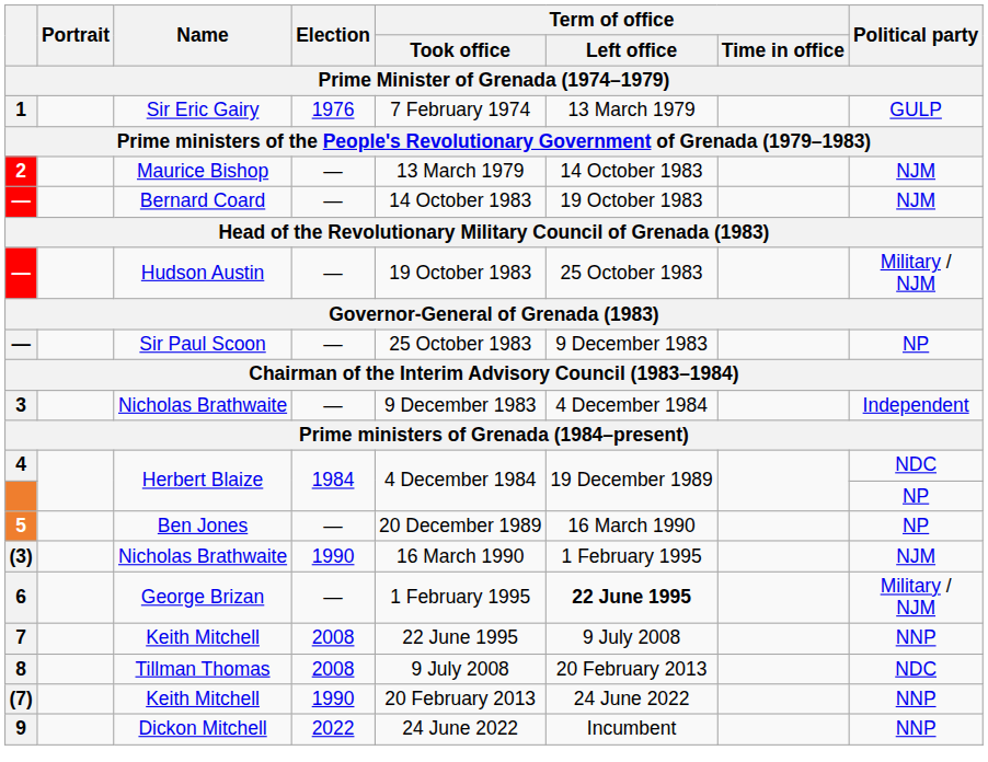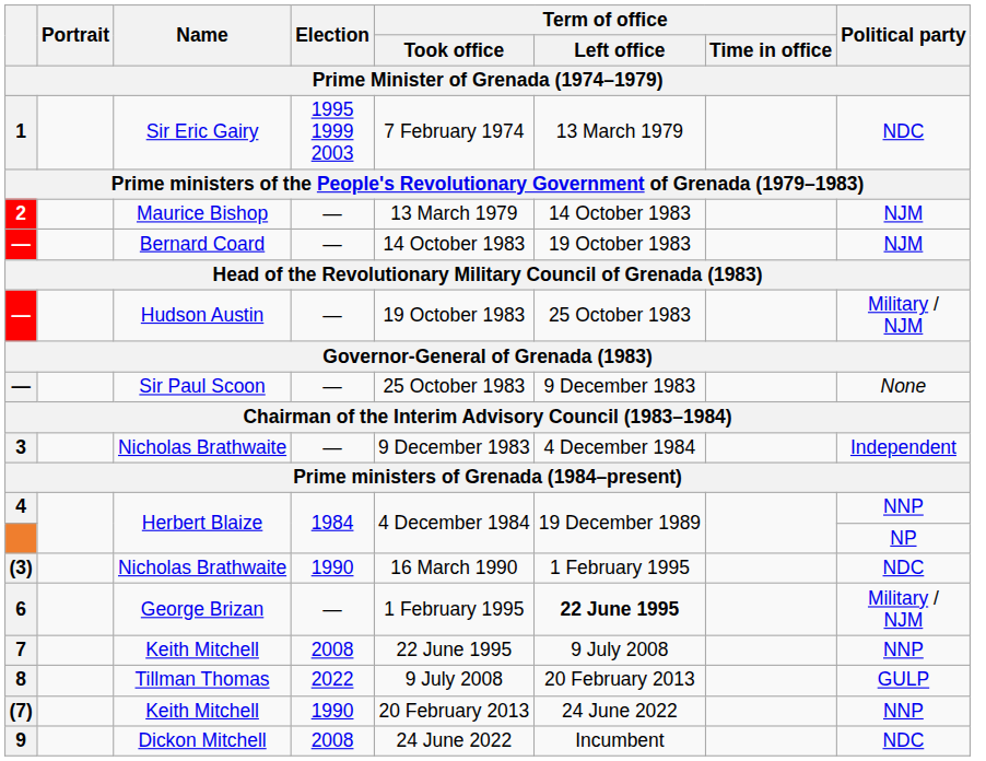1 | Election: 1976 -> 1995 1999 2003
1 | Political party: GULP -> NDC
— / Sir Paul Scoon | Political party: NP -> None
4 | Political party: NDC -> NNP
- row: 5 | Ben Jones | — | 20 December 1989 | 16 March 1990 | NP
(3) | Political party: NJM -> NDC
8 | Election: 2008 -> 2022
8 | Political party: NDC -> GULP
9 | Election: 2022 -> 2008
9 | Political party: NNP -> NDC
